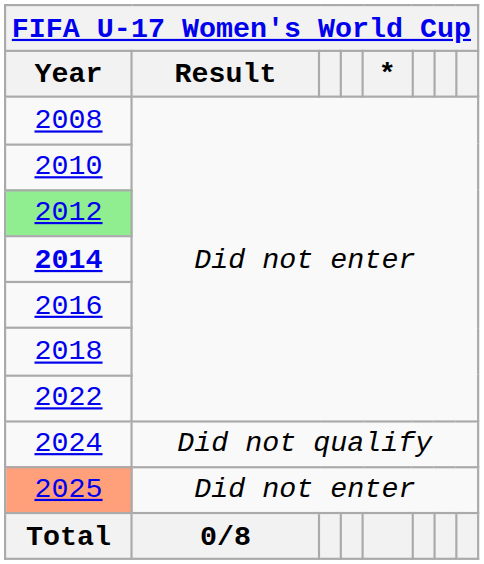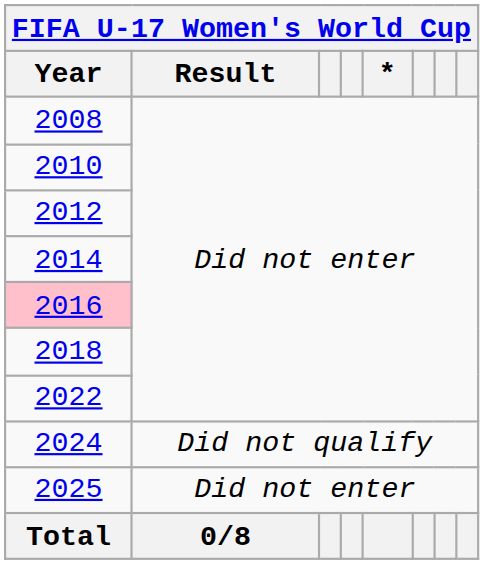2012 | Year: lightgreen background -> no background
2014 | Year: bold -> normal
2016 | Year: no background -> pink background
2025 | Year: lightsalmon background -> no background
